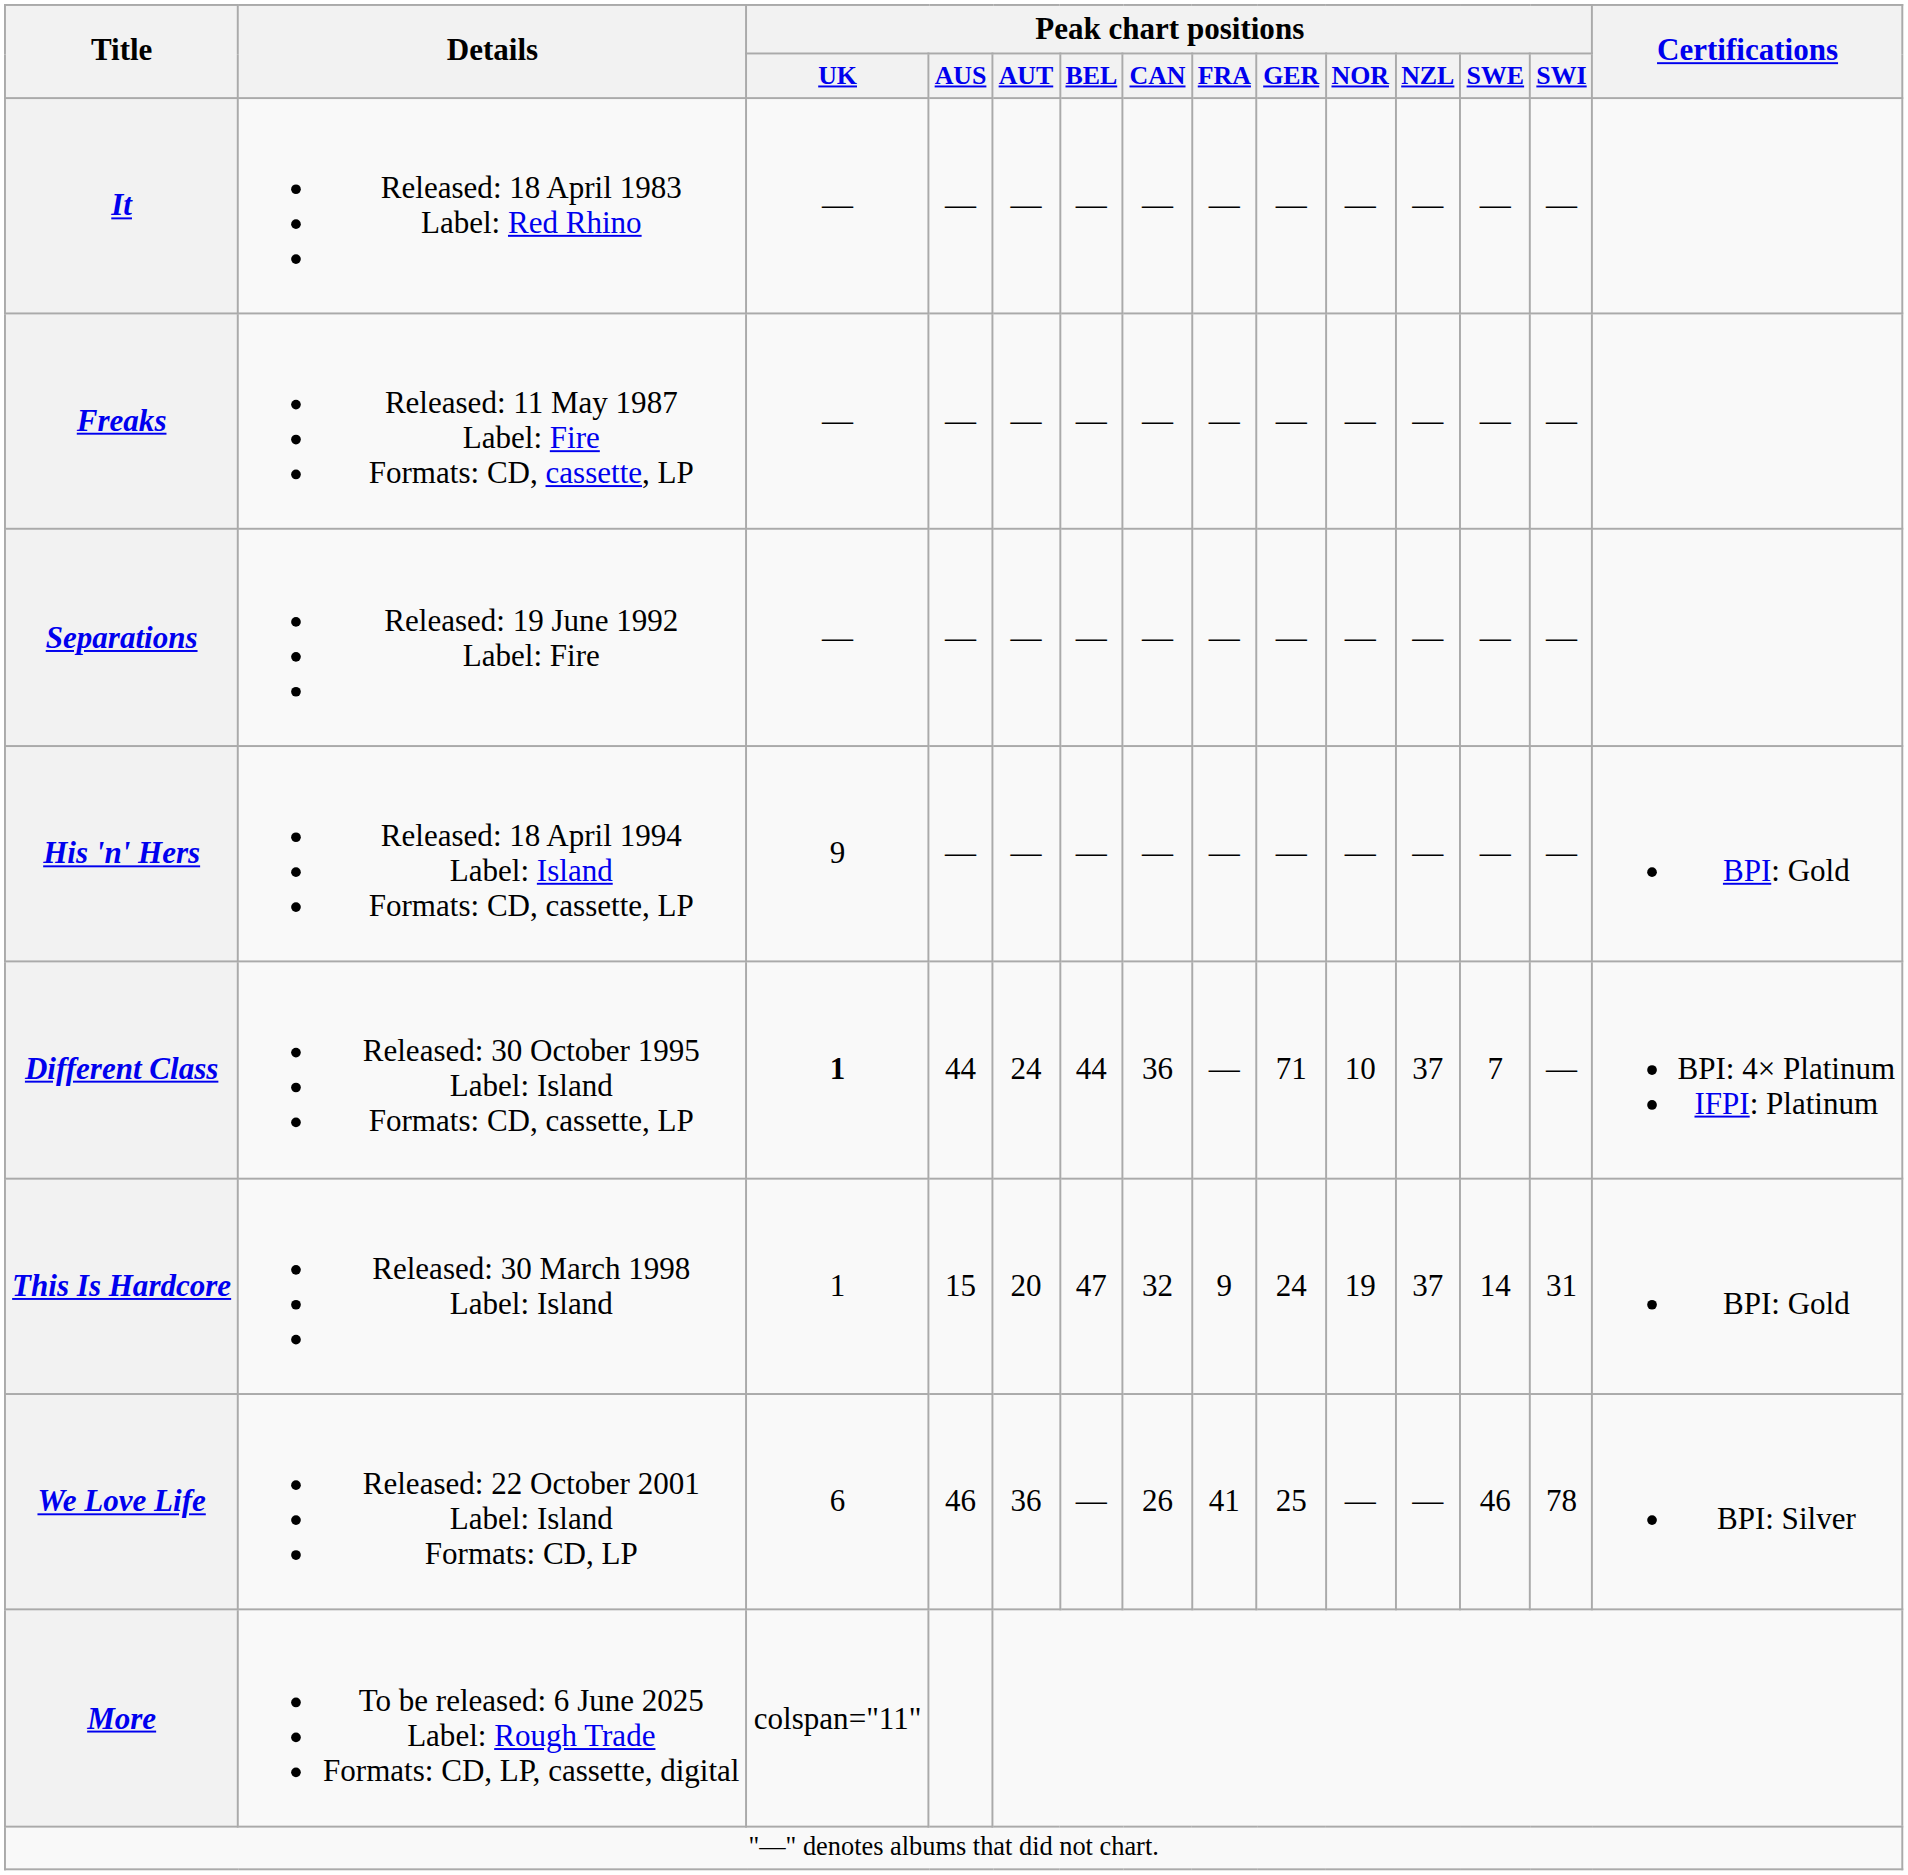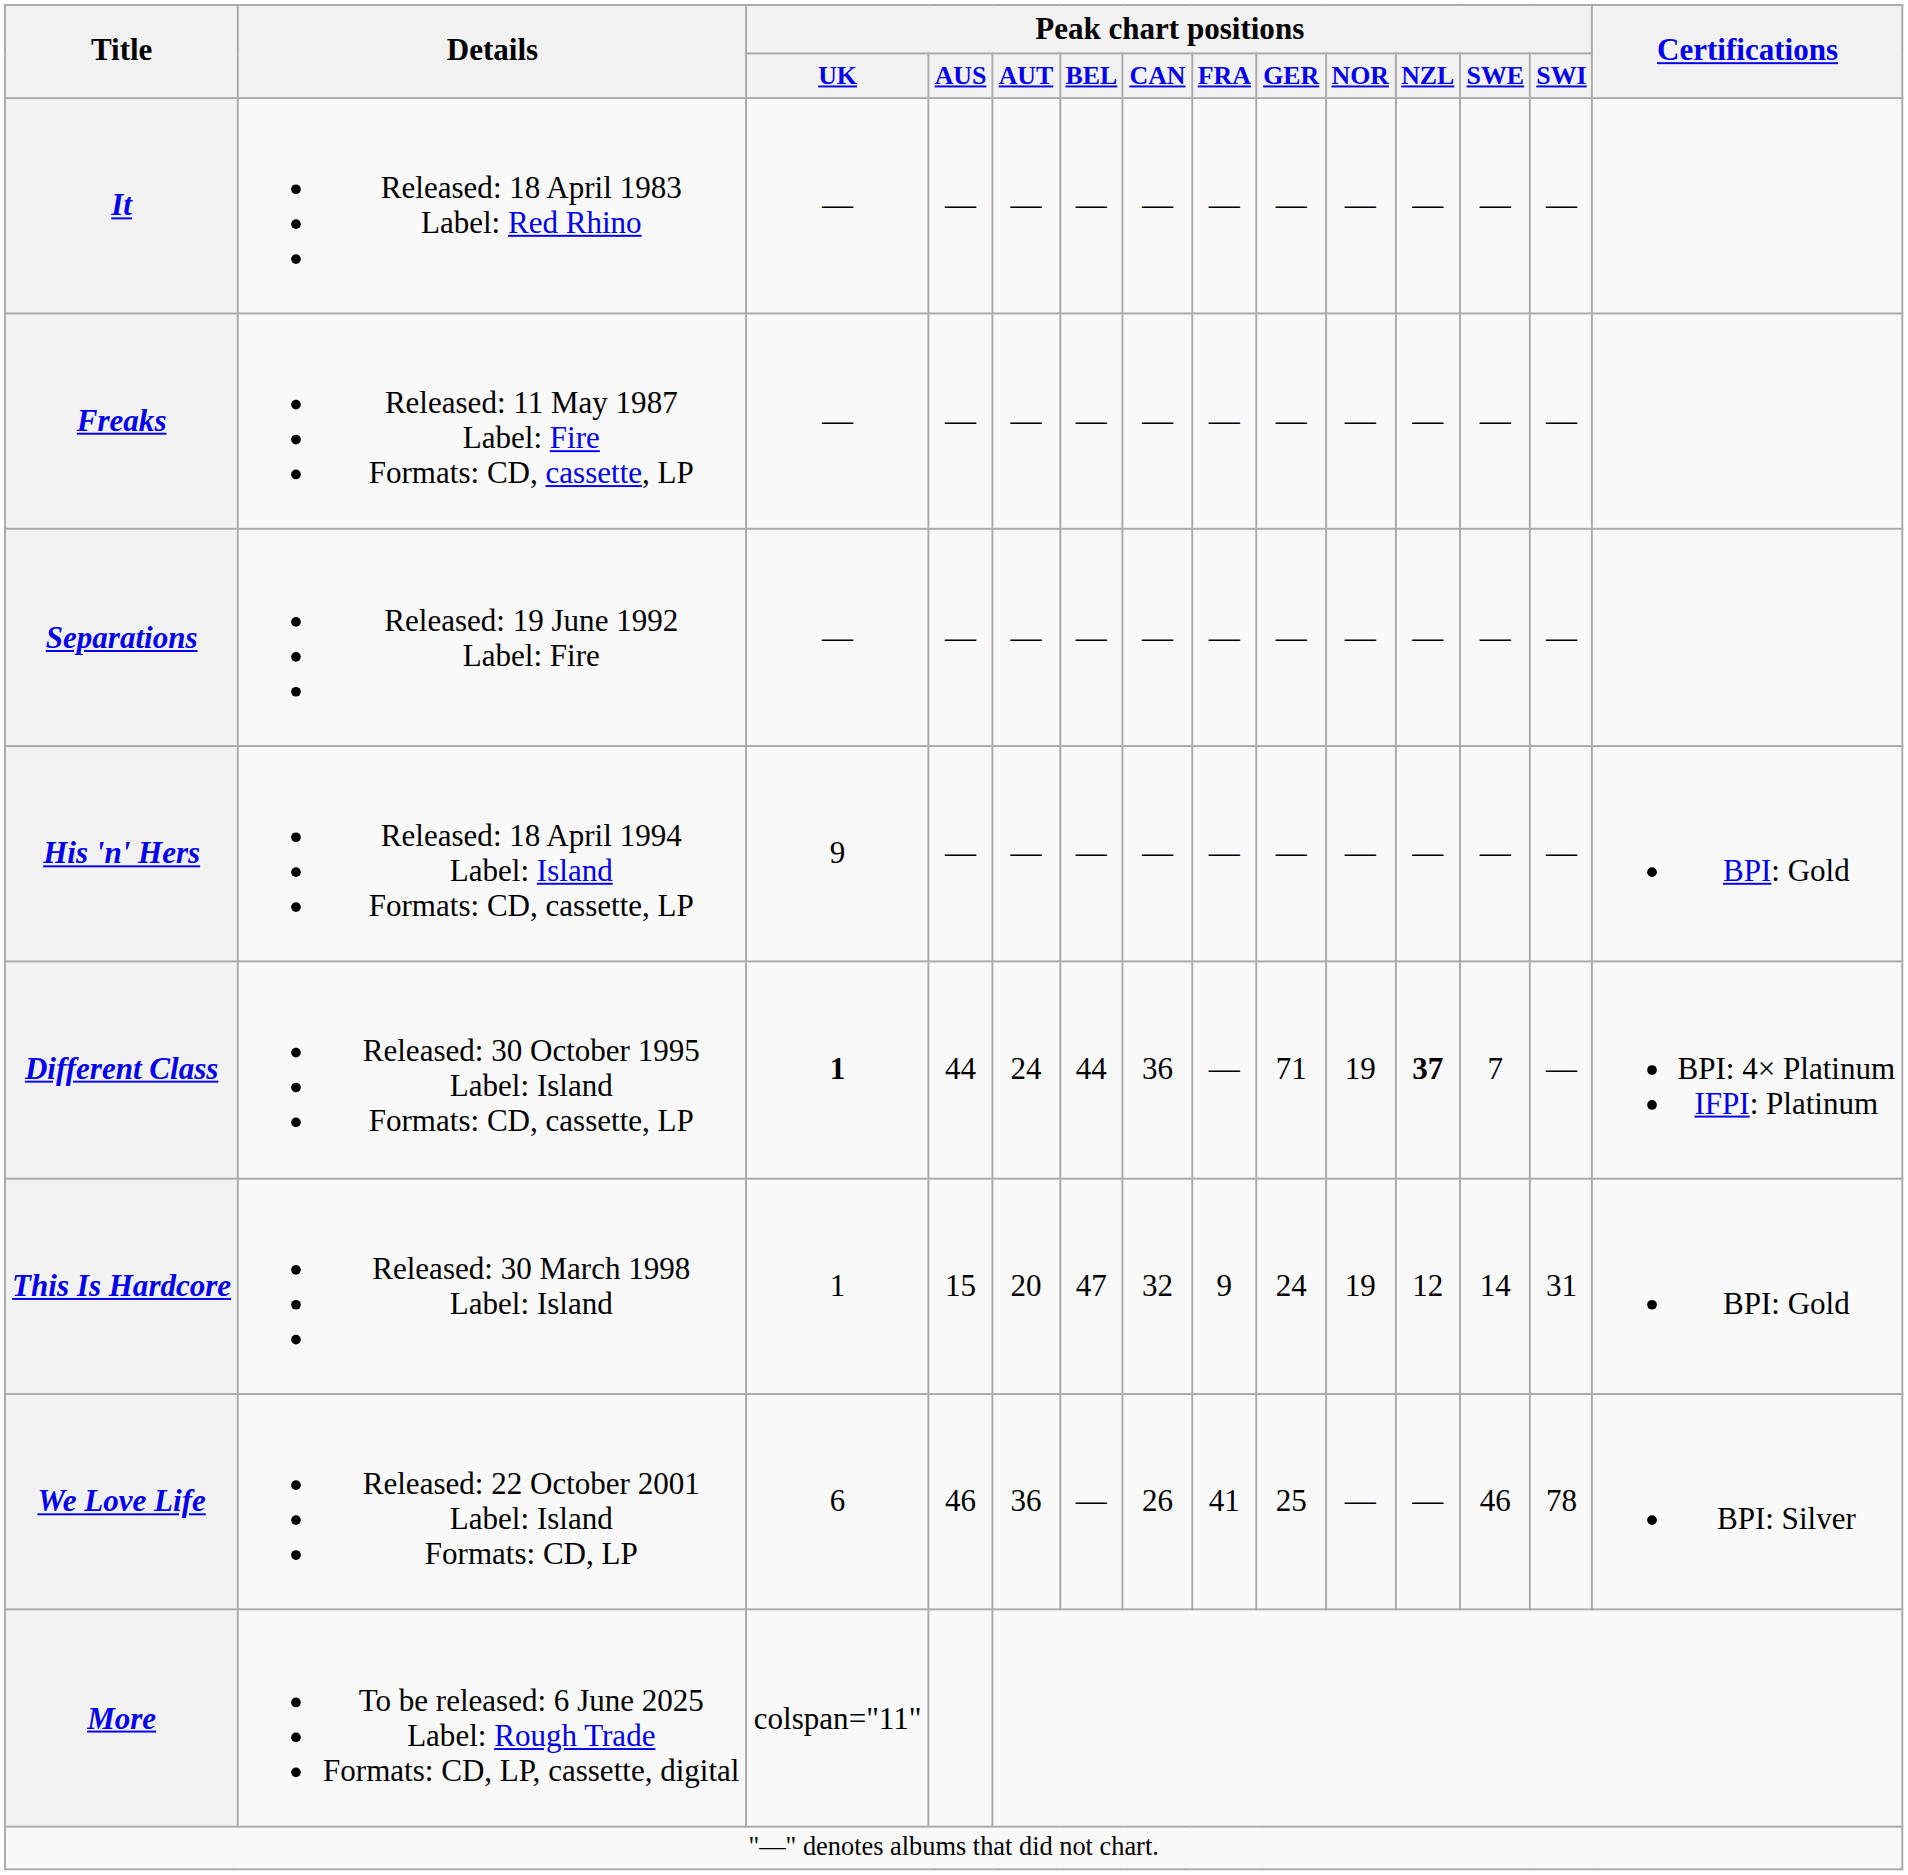Different Class | Peak chart positions / NOR: 10 -> 19
Different Class | Peak chart positions / NZL: normal -> bold
This Is Hardcore | Peak chart positions / NZL: 37 -> 12
